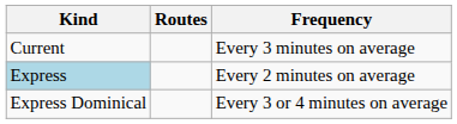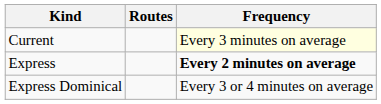row 2 | Frequency: no background -> lightyellow background
row 3 | Kind: lightblue background -> no background
row 3 | Frequency: normal -> bold
